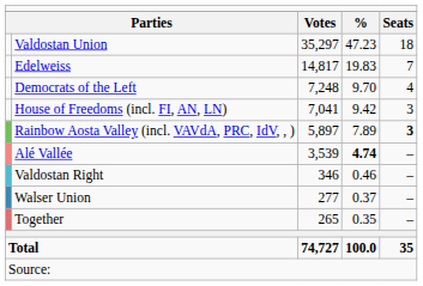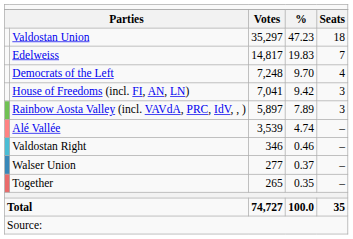Rainbow Aosta Valley (incl. VAVdA, PRC, IdV, , ) | column 5: bold -> normal
Alé Vallée | column 4: bold -> normal
